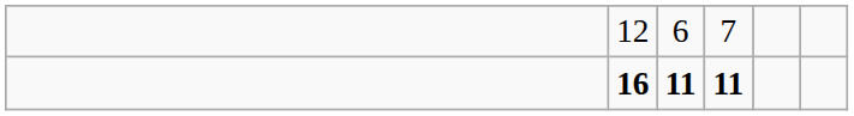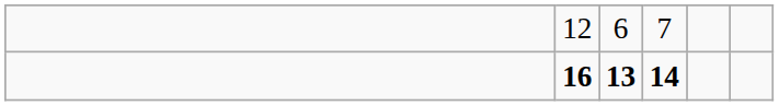row 2 | column 3: 11 -> 13
row 2 | column 4: 11 -> 14
